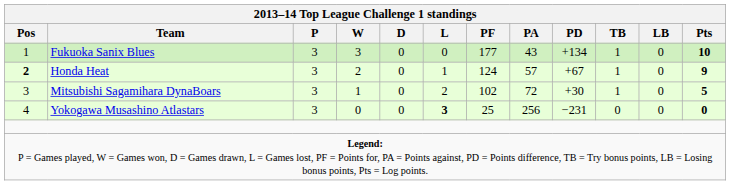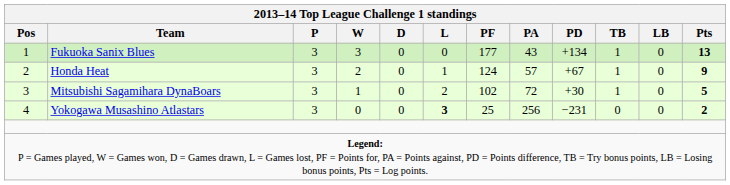Fukuoka Sanix Blues | Pts: 10 -> 13
Honda Heat | Pos: bold -> normal
Yokogawa Musashino Atlastars | Pts: 0 -> 2
